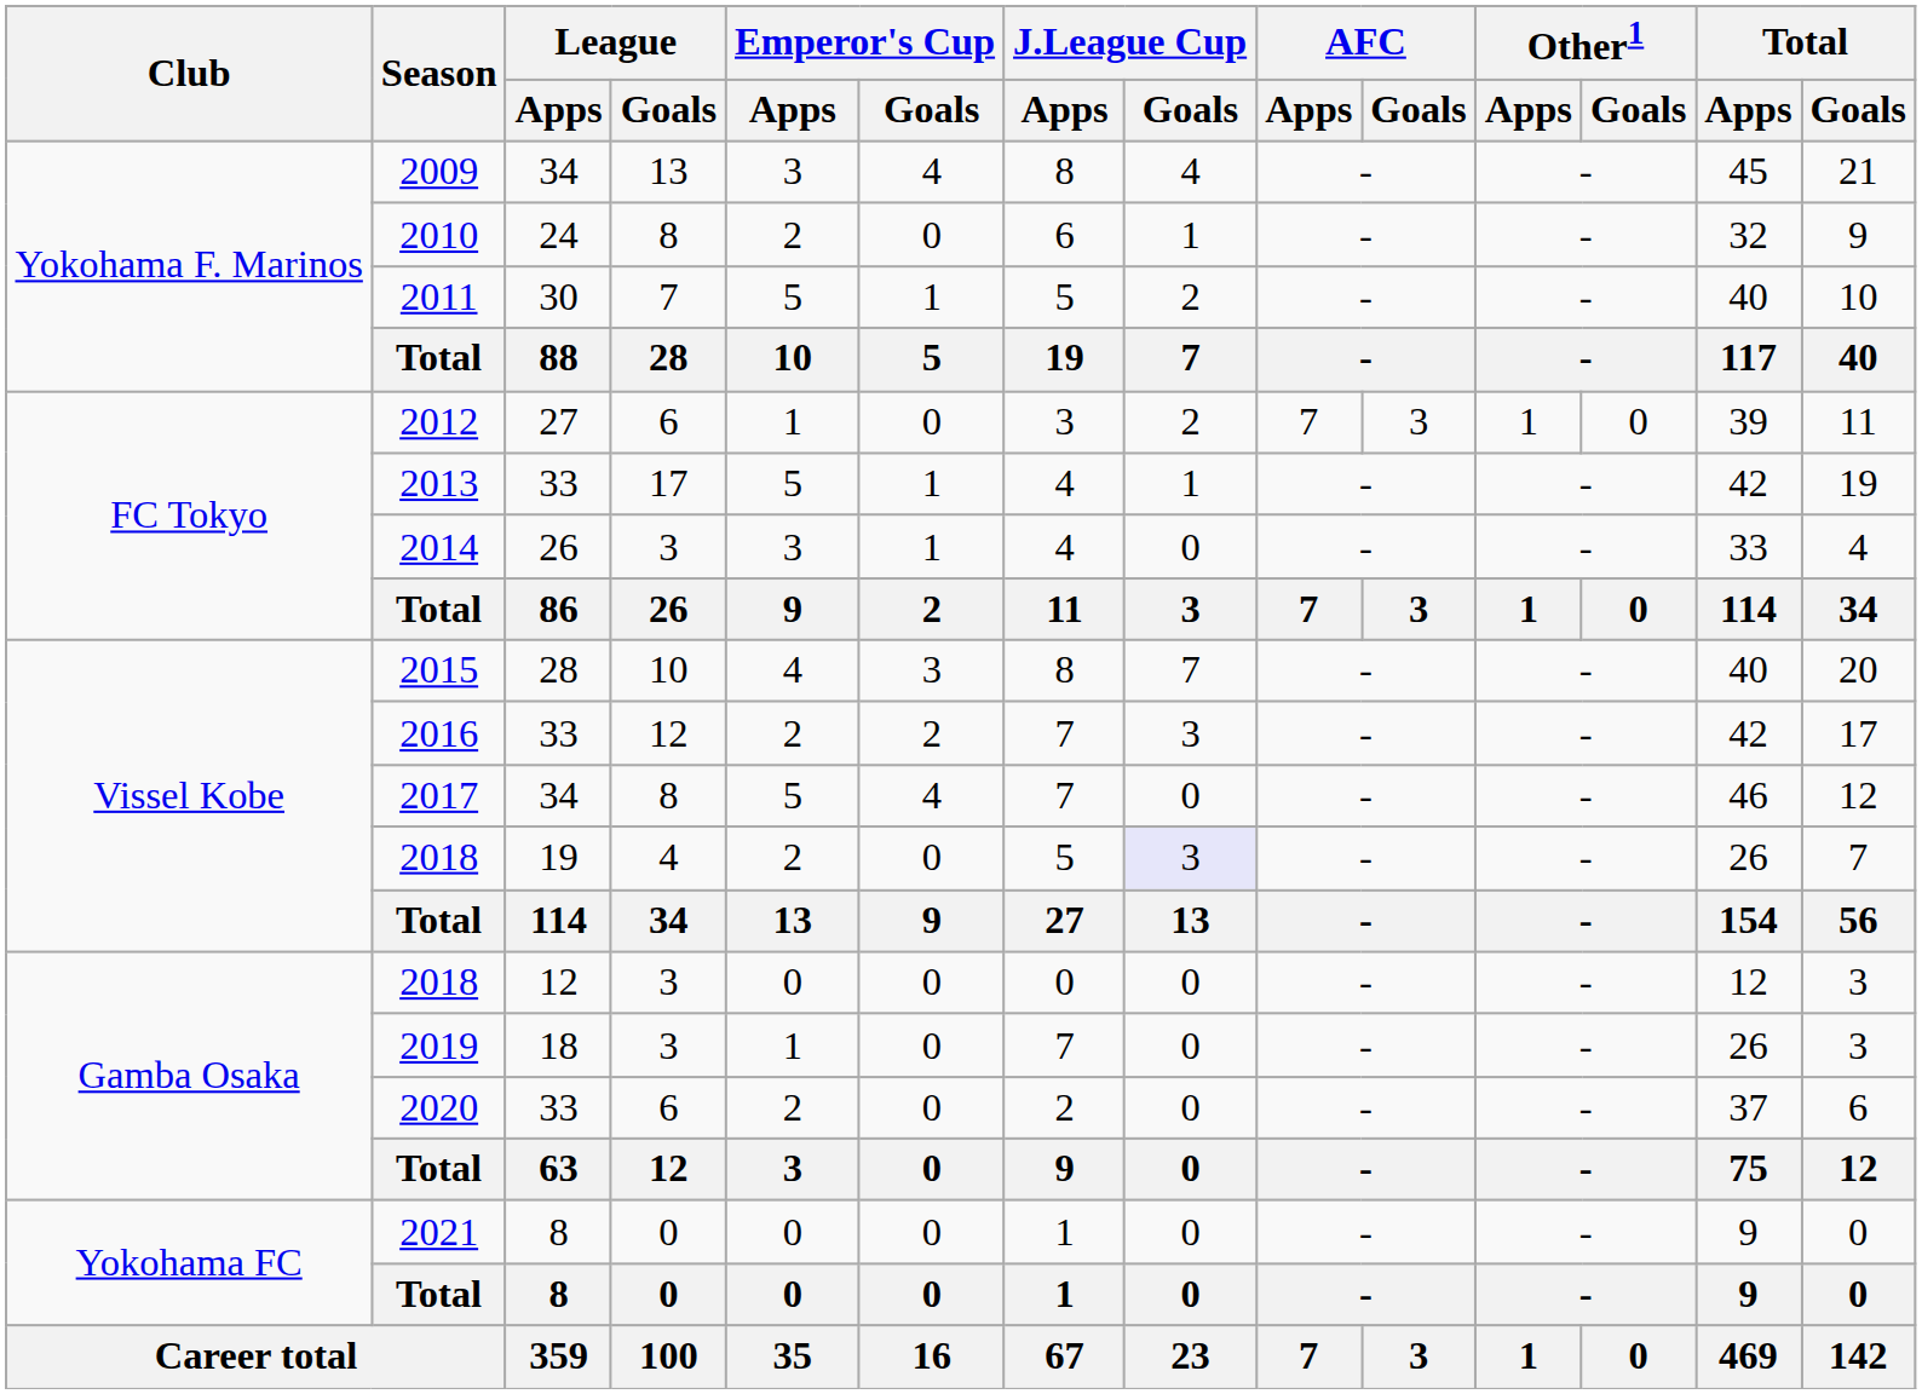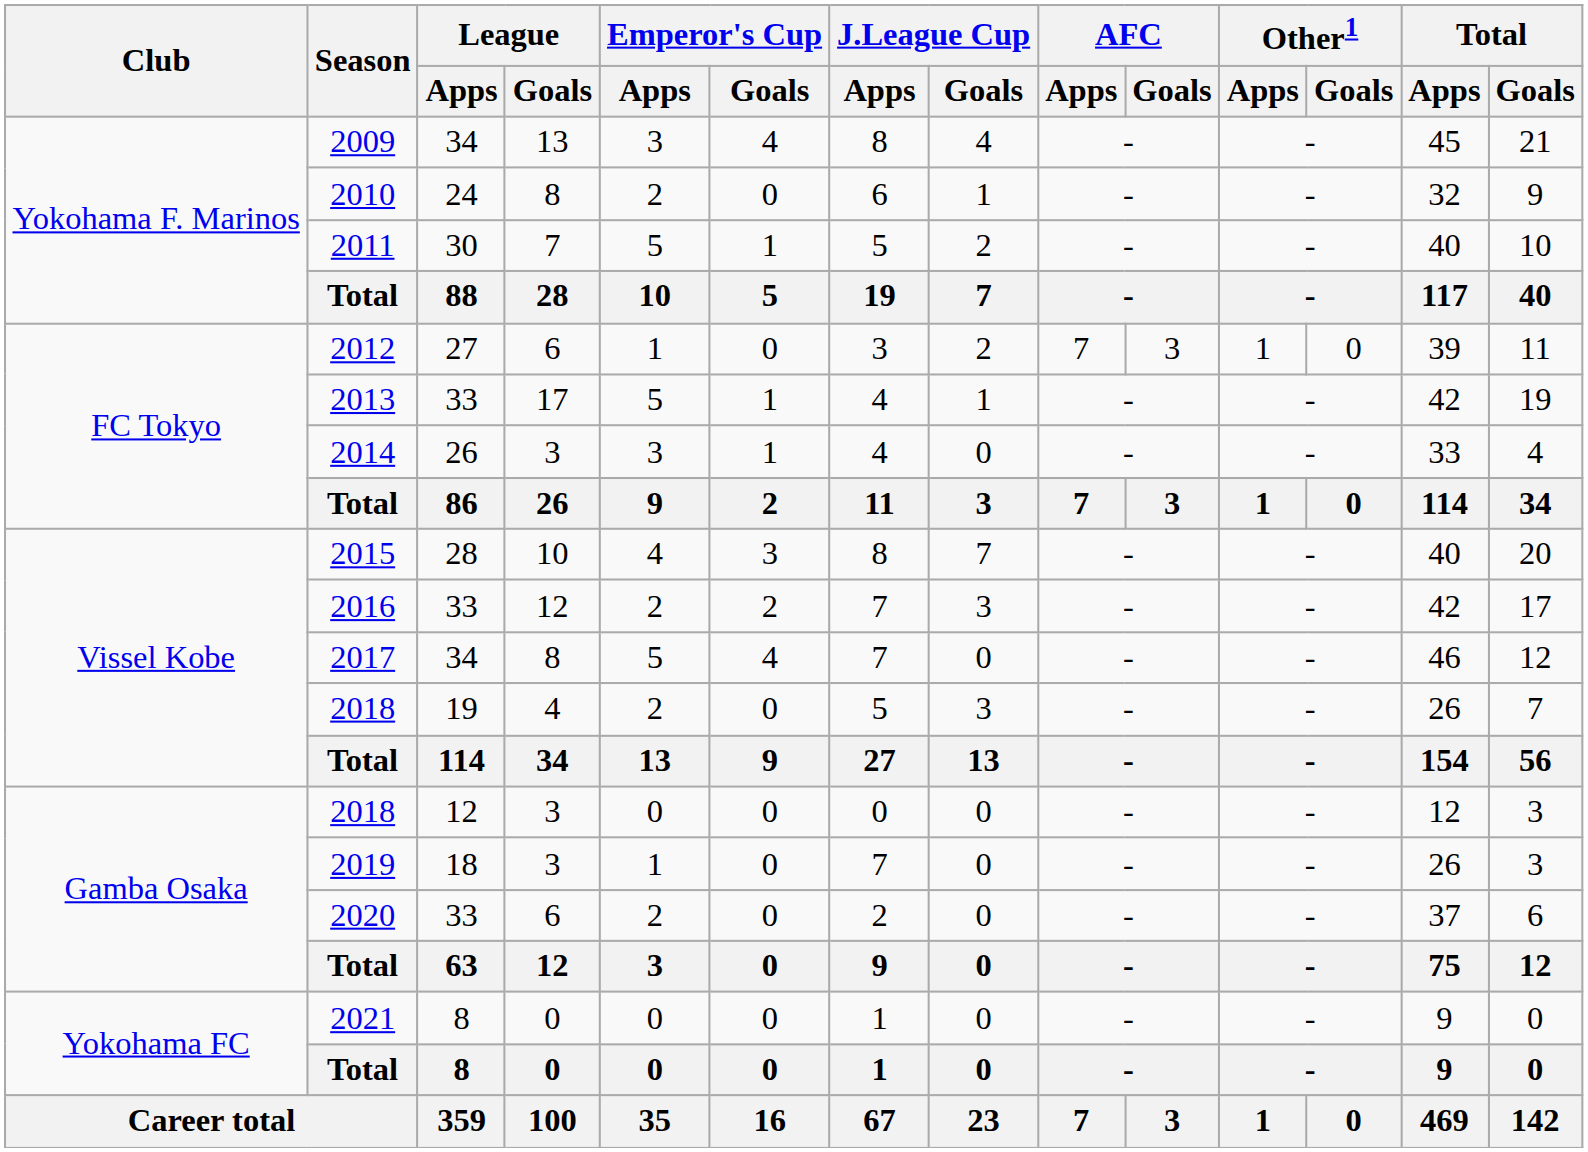2018 / 19 | J.League Cup / Goals: lavender background -> no background
